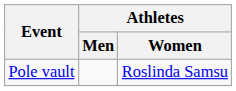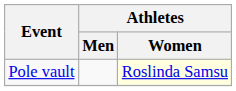Pole vault | Athletes / Women: no background -> lightyellow background
